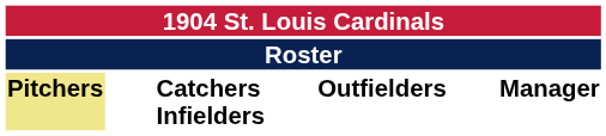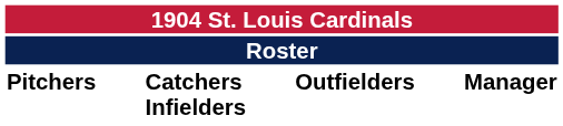Pitchers | column 1: khaki background -> no background
